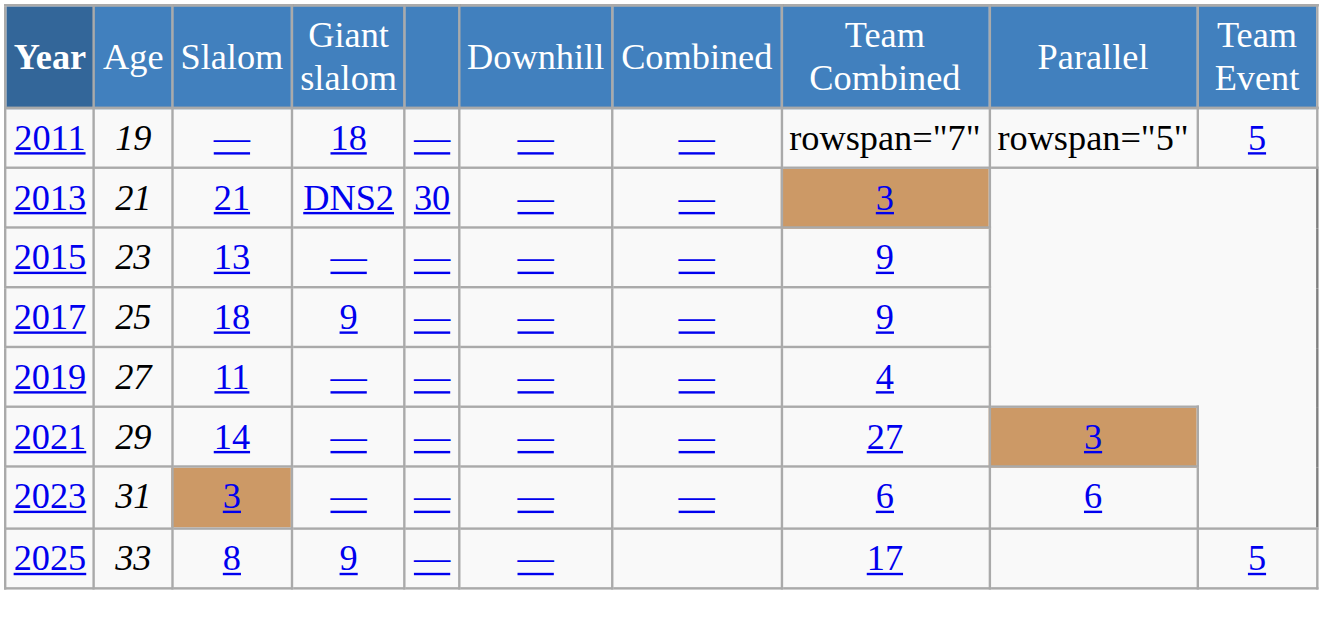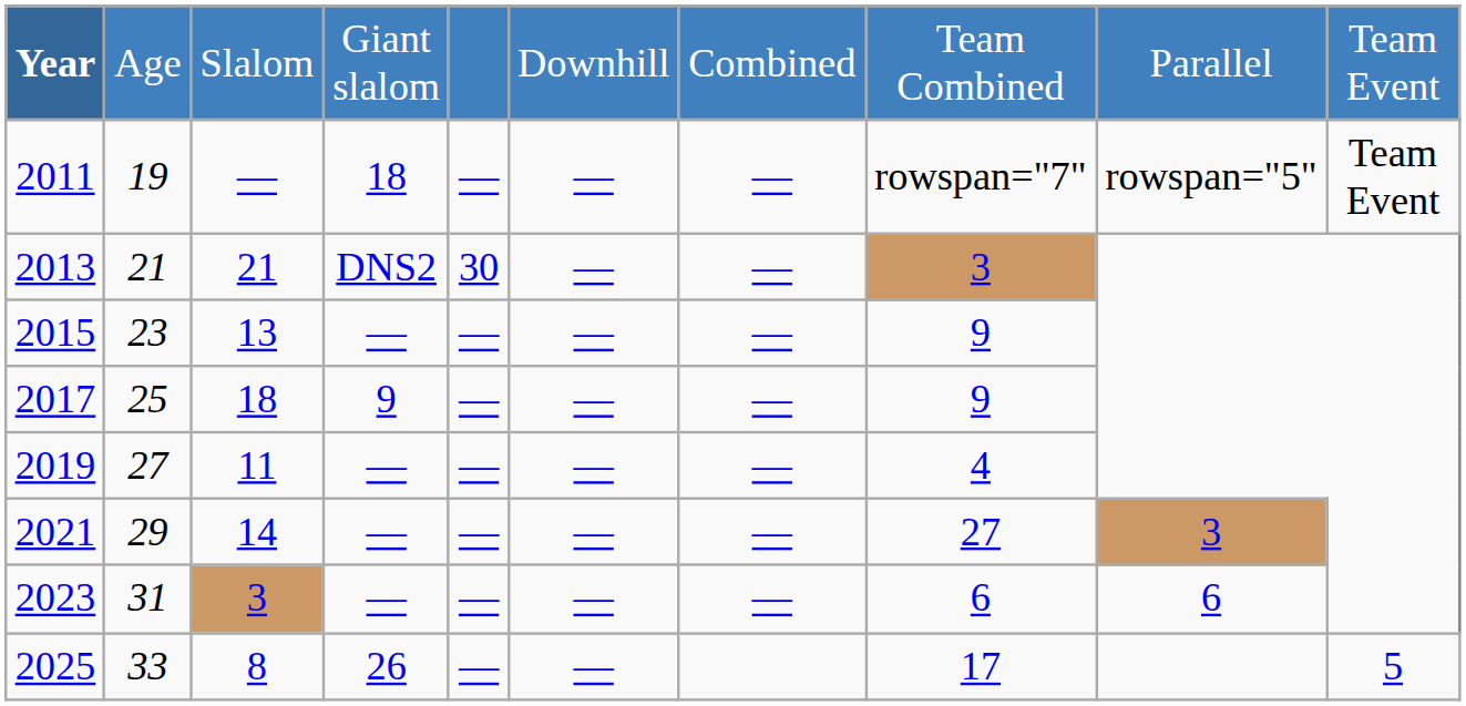2011 | column 10: 5 -> Team Event
2025 | column 4: 9 -> 26
